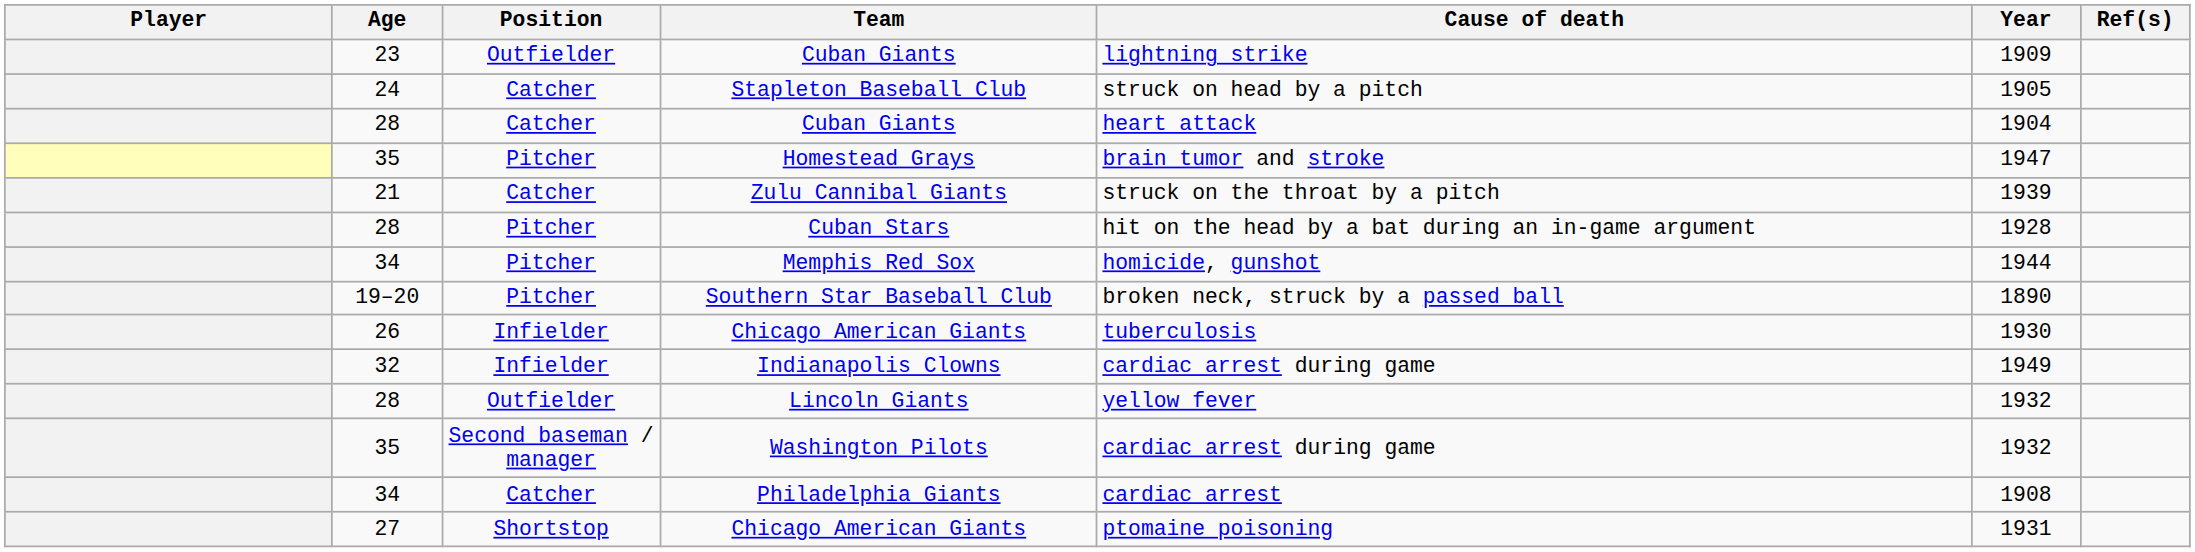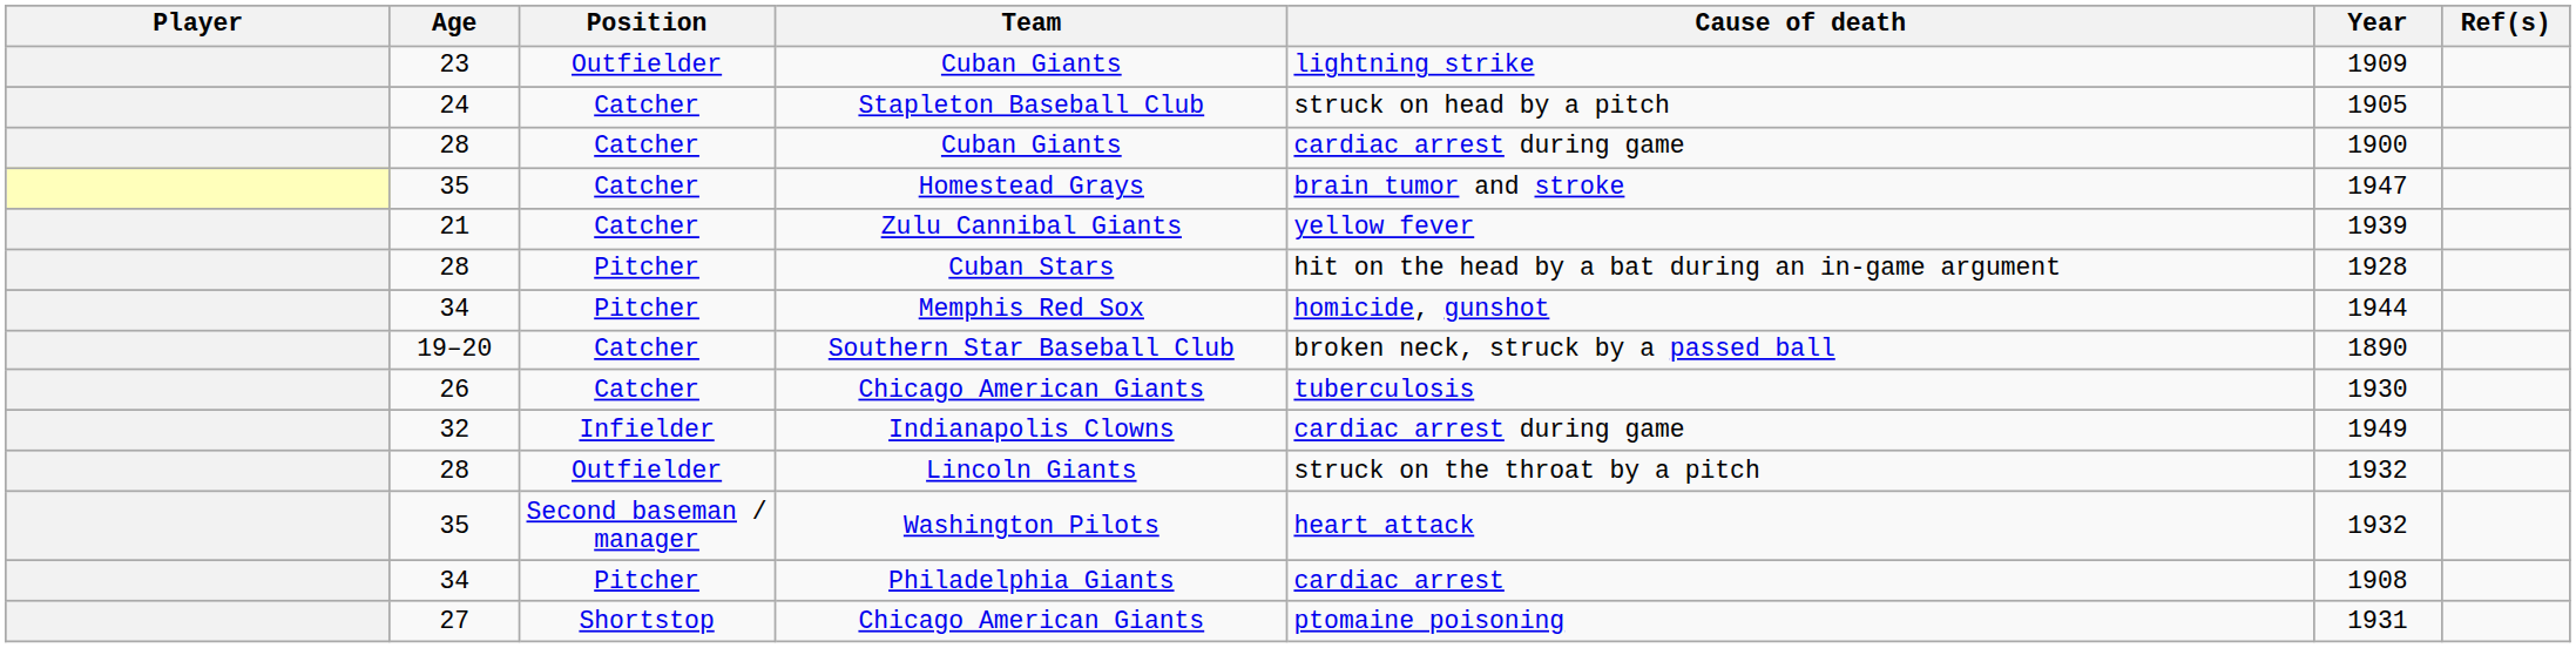28 / Cuban Giants | Cause of death: heart attack -> cardiac arrest during game
28 / Cuban Giants | Year: 1904 -> 1900
Homestead Grays | Position: Pitcher -> Catcher
Zulu Cannibal Giants | Cause of death: struck on the throat by a pitch -> yellow fever
Southern Star Baseball Club | Position: Pitcher -> Catcher
26 / Chicago American Giants | Position: Infielder -> Catcher
Lincoln Giants | Cause of death: yellow fever -> struck on the throat by a pitch
Washington Pilots | Cause of death: cardiac arrest during game -> heart attack
Philadelphia Giants | Position: Catcher -> Pitcher
